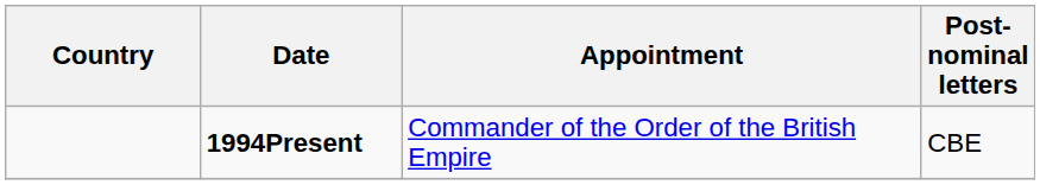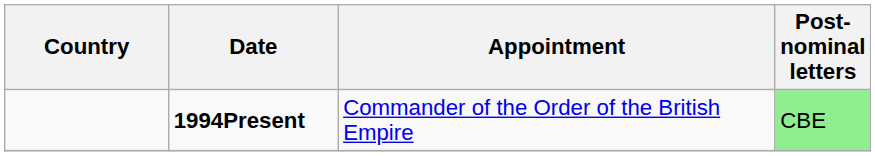1994Present | Post-nominal letters: no background -> lightgreen background
